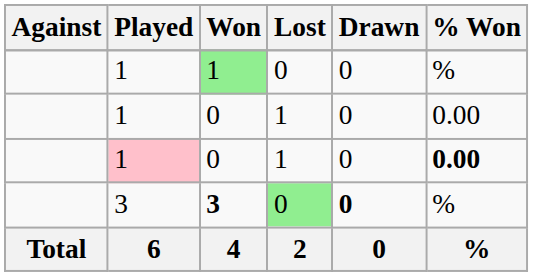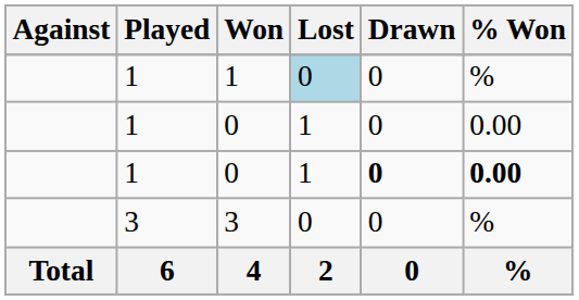row 2 | Won: lightgreen background -> no background
row 2 | Lost: no background -> lightblue background
row 4 | Played: pink background -> no background
row 4 | Drawn: normal -> bold
row 5 | Won: bold -> normal
row 5 | Lost: lightgreen background -> no background
row 5 | Drawn: bold -> normal
